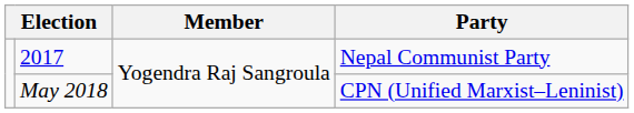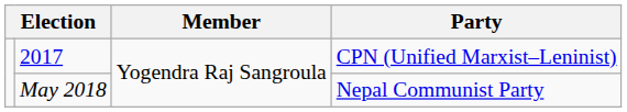2017 | Party: Nepal Communist Party -> CPN (Unified Marxist–Leninist)
May 2018 | Party: CPN (Unified Marxist–Leninist) -> Nepal Communist Party
